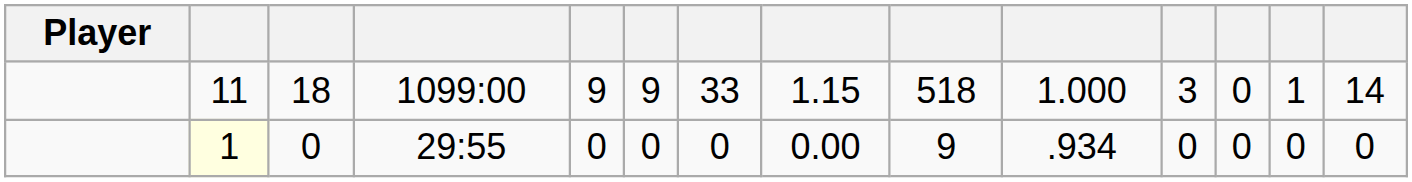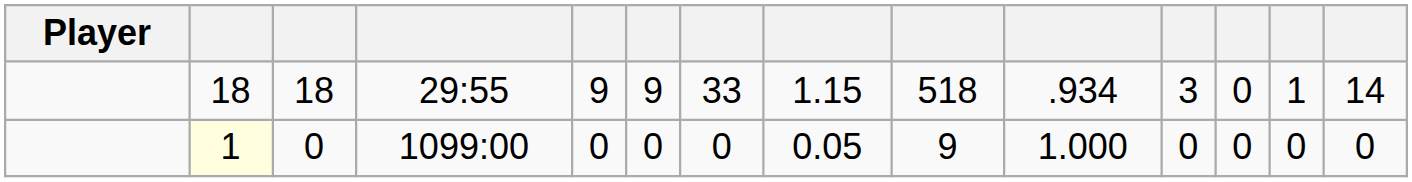row 2 | column 2: 11 -> 18
row 2 | column 4: 1099:00 -> 29:55
row 2 | column 10: 1.000 -> .934
row 3 | column 4: 29:55 -> 1099:00
row 3 | column 8: 0.00 -> 0.05
row 3 | column 10: .934 -> 1.000
